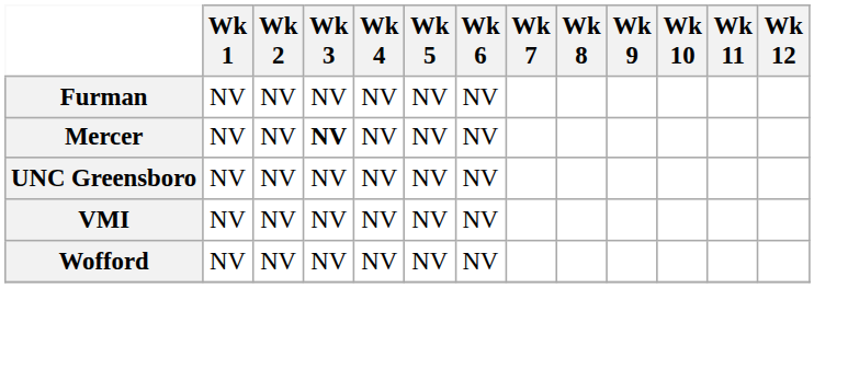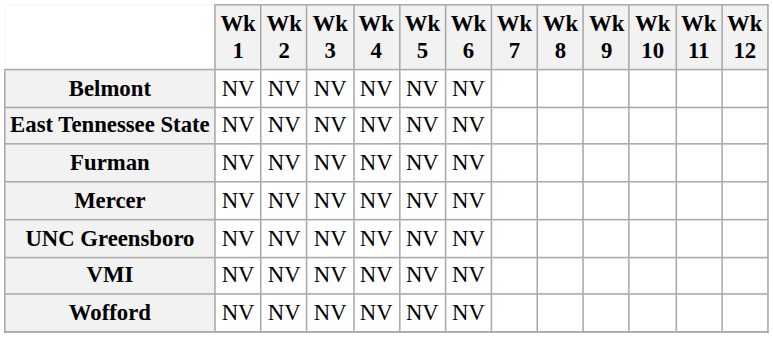+ row: Belmont | NV | NV | NV | NV | NV | NV
+ row: East Tennessee State | NV | NV | NV | NV | NV | NV
Mercer | Wk 3: bold -> normal
